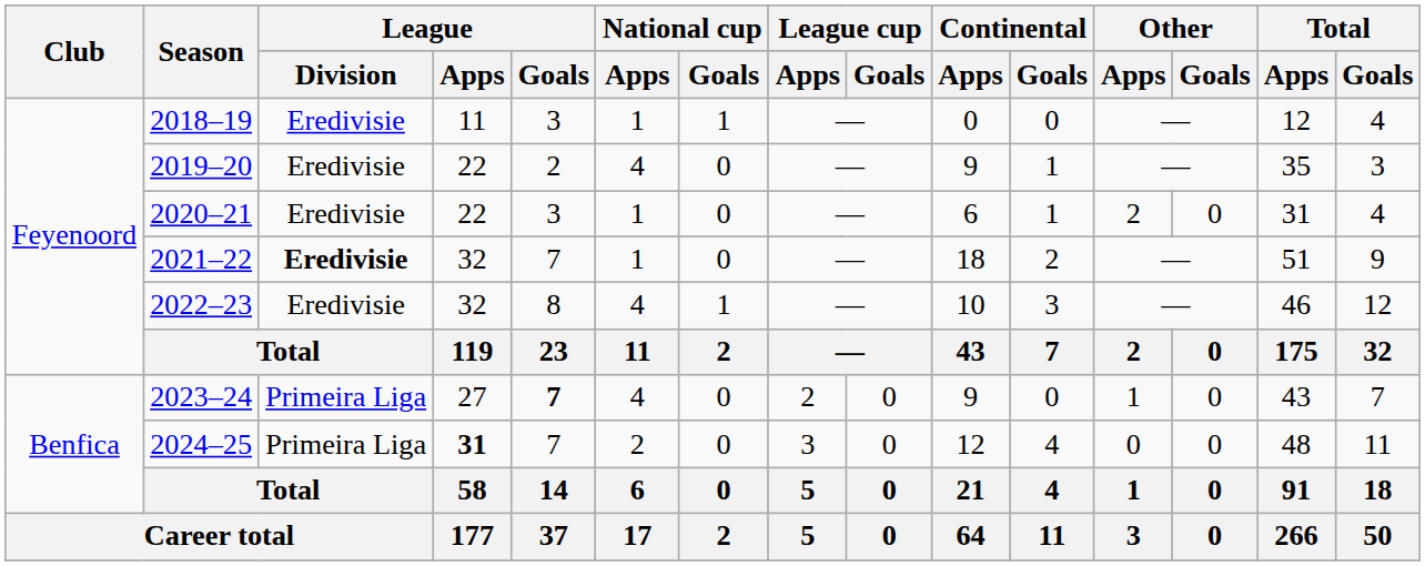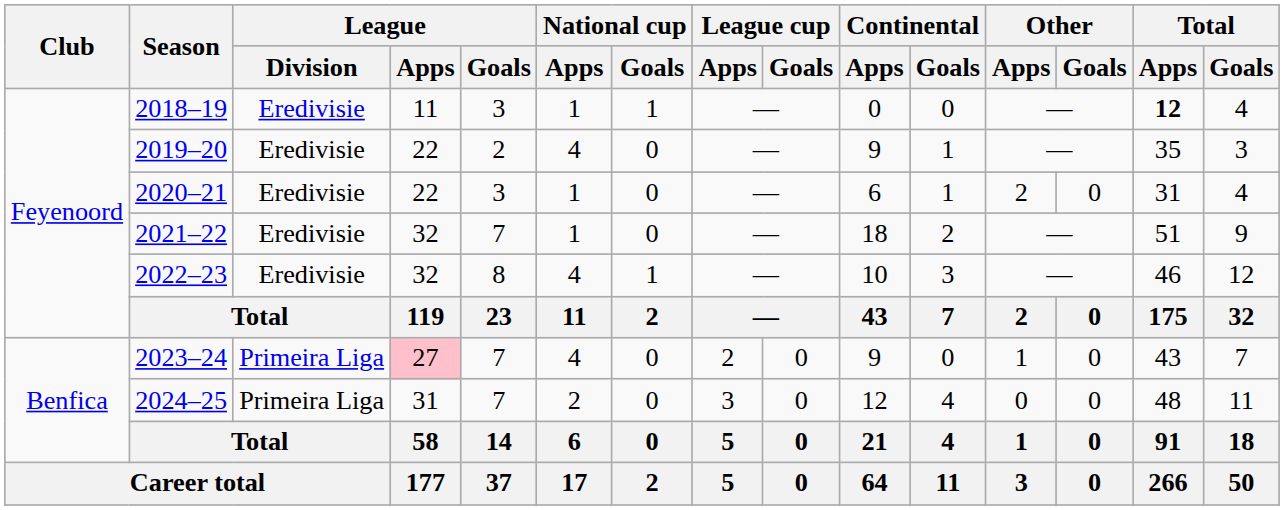2018–19 | Total / Apps: normal -> bold
2021–22 | League / Division: bold -> normal
2023–24 | League / Apps: no background -> pink background
2023–24 | League / Goals: bold -> normal
2024–25 | League / Apps: bold -> normal
